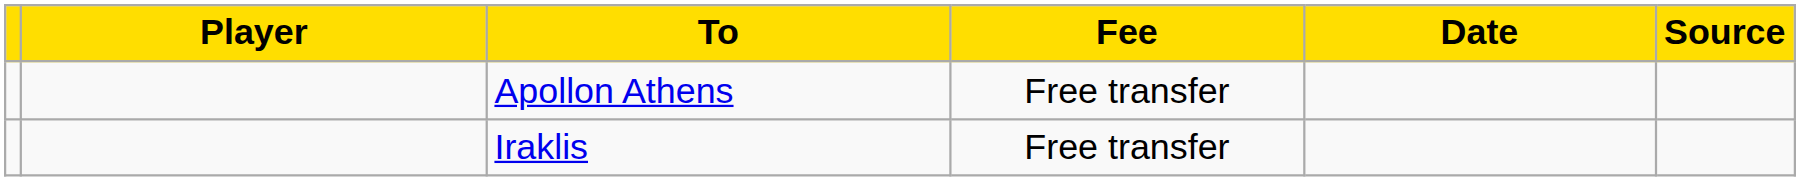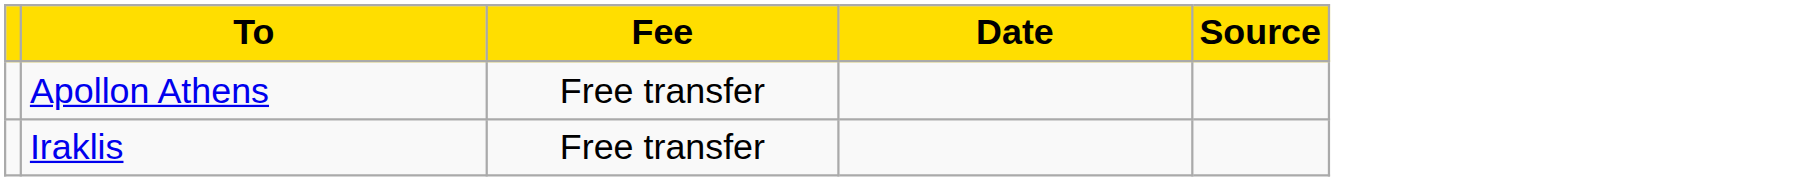- column: Player
